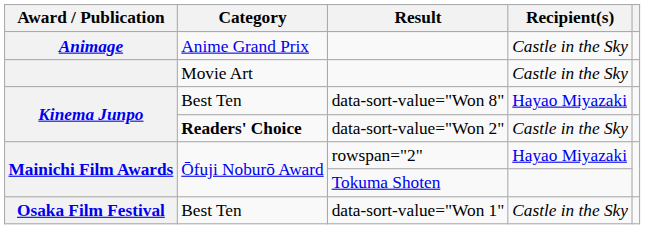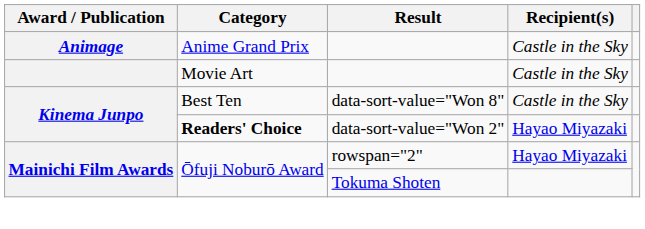data-sort-value="Won 8" | Recipient(s): Hayao Miyazaki -> Castle in the Sky
data-sort-value="Won 2" | Recipient(s): Castle in the Sky -> Hayao Miyazaki
- row: Osaka Film Festival | Best Ten | data-sort-value="Won 1" | Castle in the Sky
